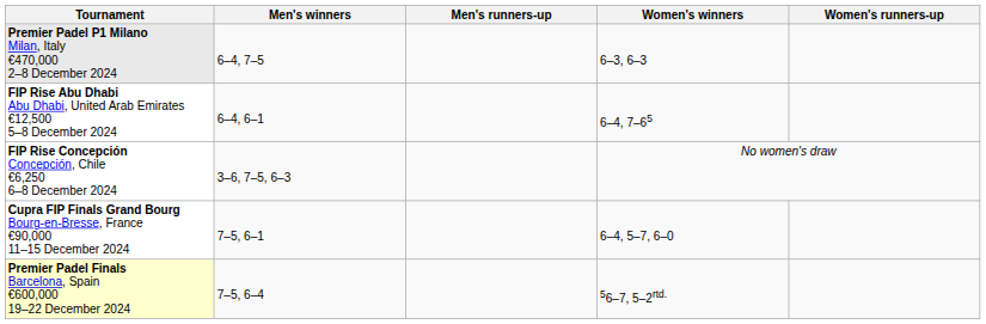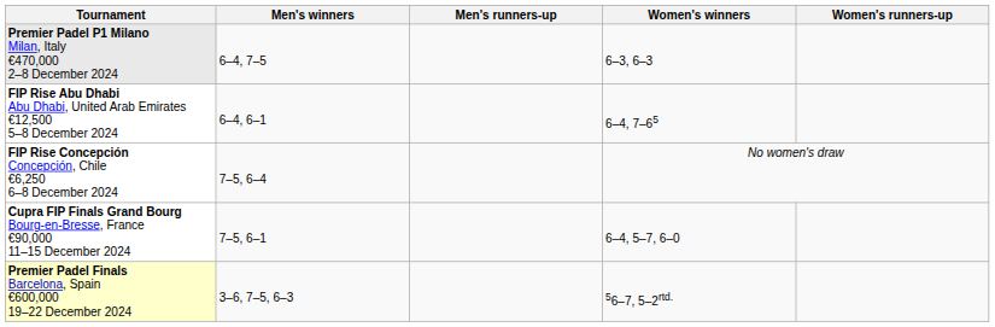row 4 | Men's winners: 3–6, 7–5, 6–3 -> 7–5, 6–4
row 6 | Men's winners: 7–5, 6–4 -> 3–6, 7–5, 6–3
